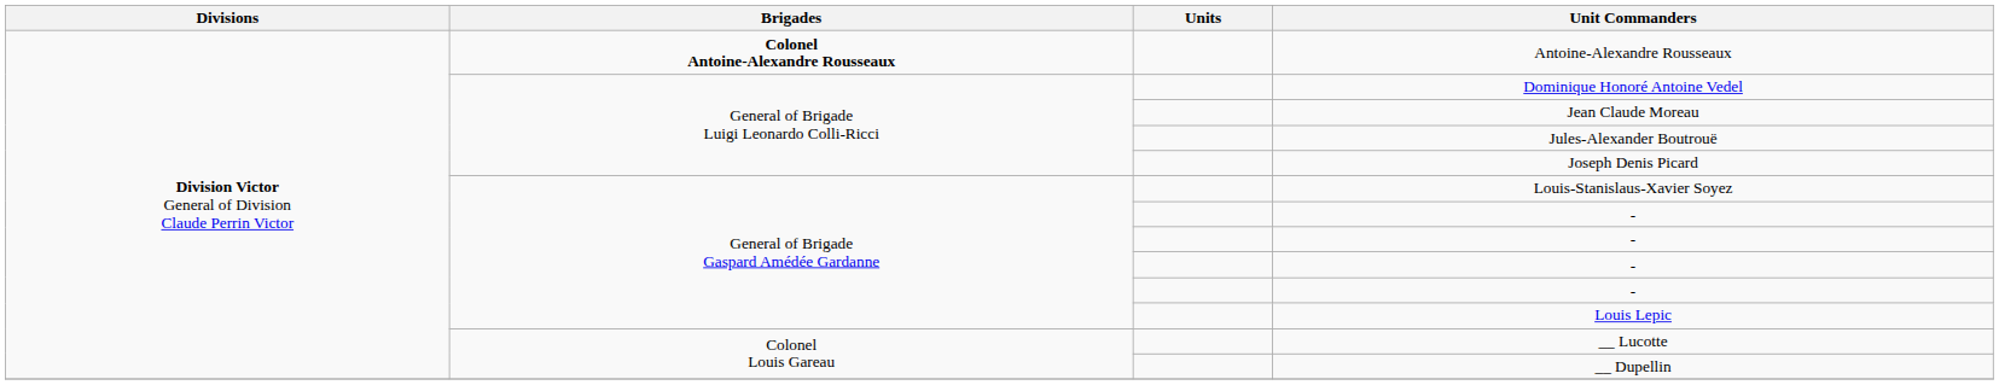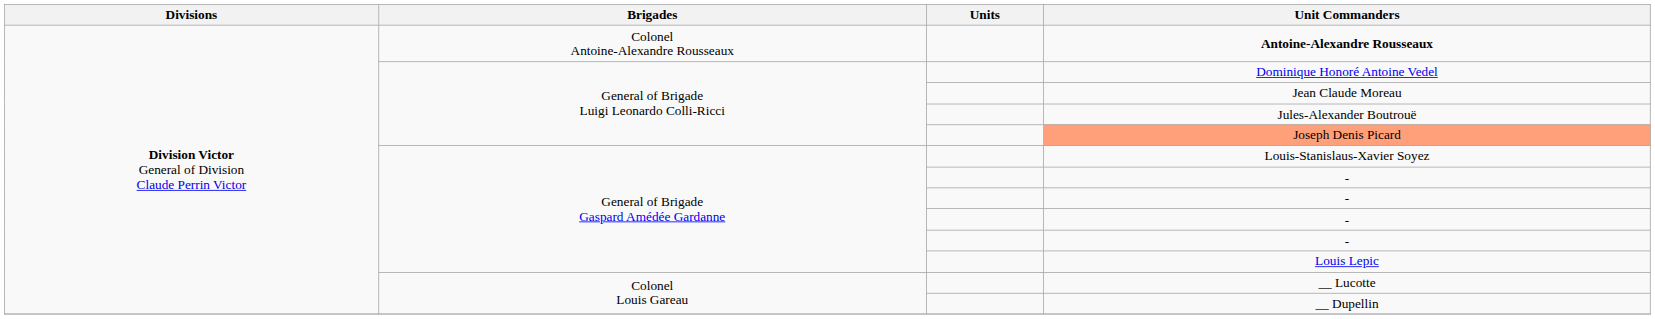Antoine-Alexandre Rousseaux | Brigades: bold -> normal
Antoine-Alexandre Rousseaux | Unit Commanders: normal -> bold
Joseph Denis Picard | Unit Commanders: no background -> lightsalmon background
